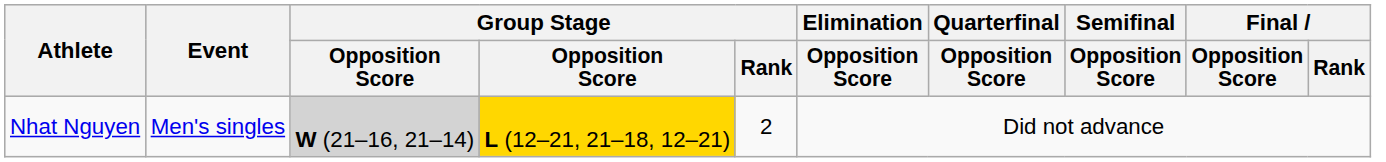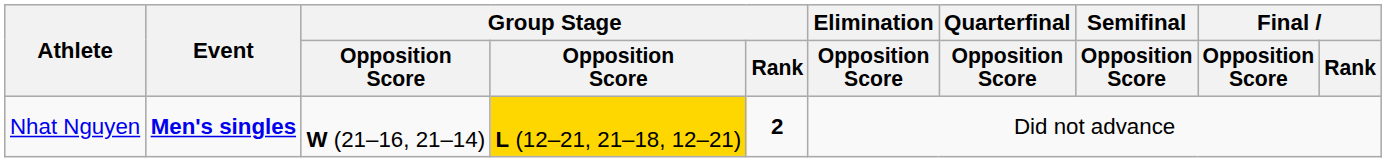Nhat Nguyen | Event: normal -> bold
Nhat Nguyen | column 3: lightgrey background -> no background
Nhat Nguyen | Group Stage / Rank: normal -> bold
